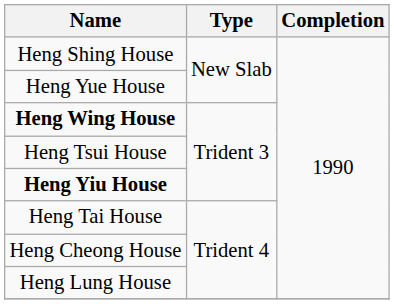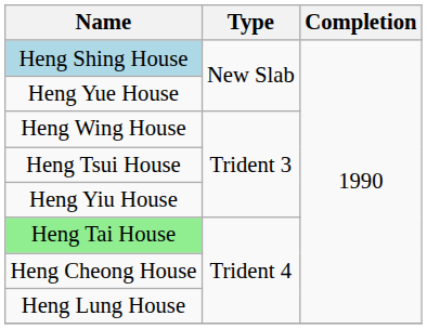Heng Shing House | Name: no background -> lightblue background
Heng Wing House | Name: bold -> normal
Heng Yiu House | Name: bold -> normal
Heng Tai House | Name: no background -> lightgreen background
